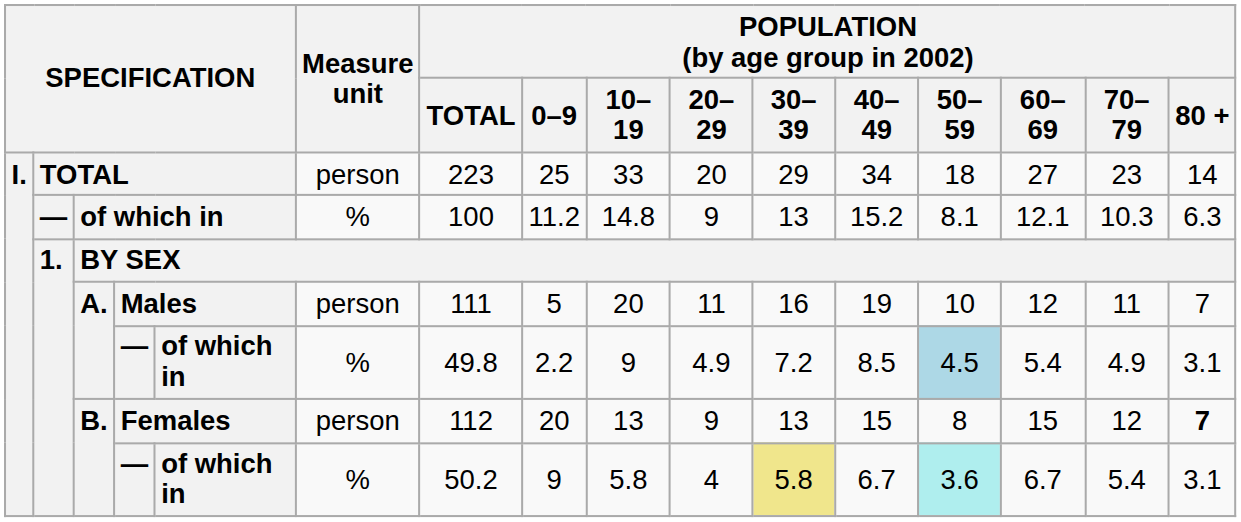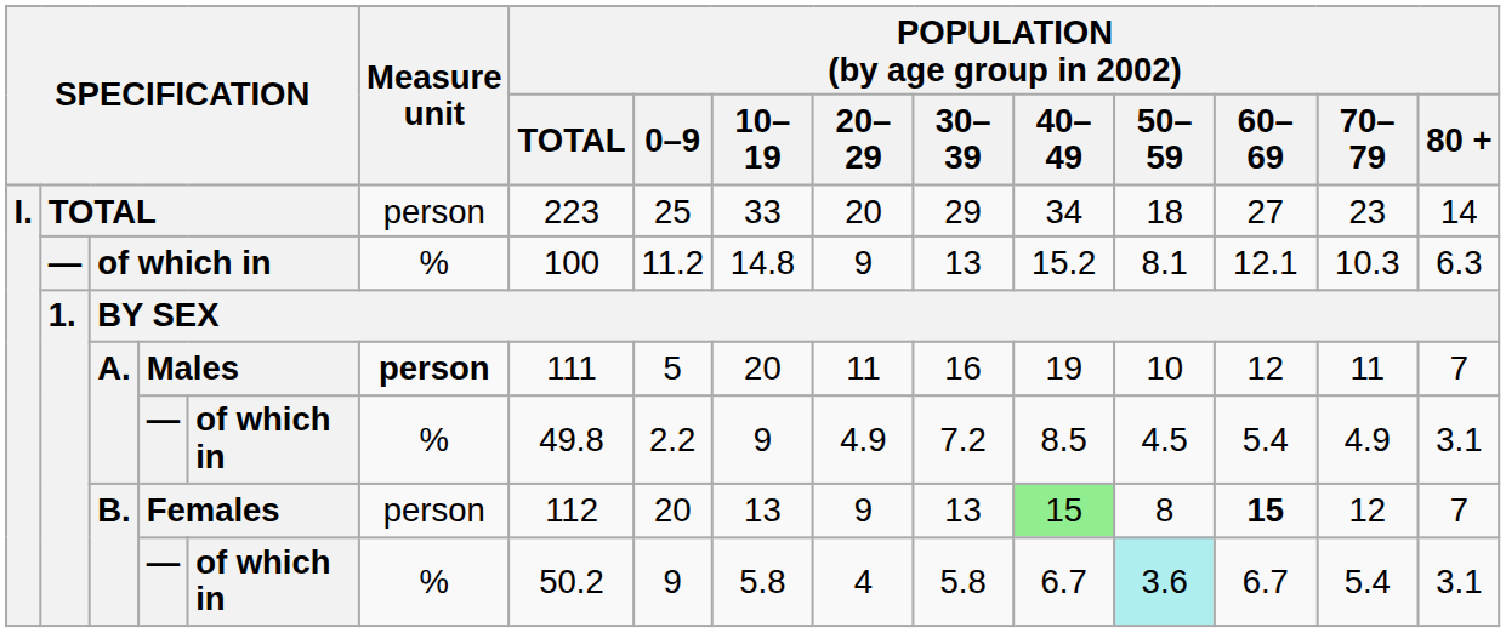Males | Measure unit: normal -> bold
A. / — | POPULATION (by age group in 2002) / 50–59: lightblue background -> no background
Females | POPULATION (by age group in 2002) / 40–49: no background -> lightgreen background
Females | POPULATION (by age group in 2002) / 60–69: normal -> bold
Females | POPULATION (by age group in 2002) / 80 +: bold -> normal
B. / — | POPULATION (by age group in 2002) / 30–39: khaki background -> no background
